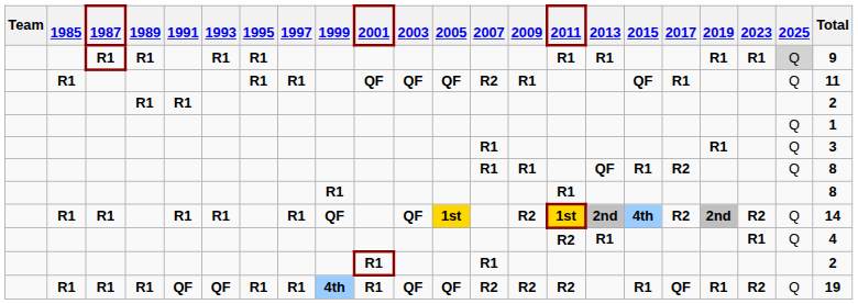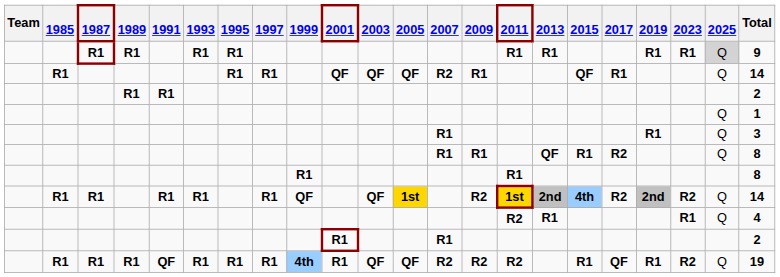row 3 | Total: 11 -> 14
row 12 | 1993: QF -> R1
